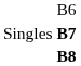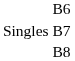B7 | column 2: bold -> normal
B8 | column 2: bold -> normal
